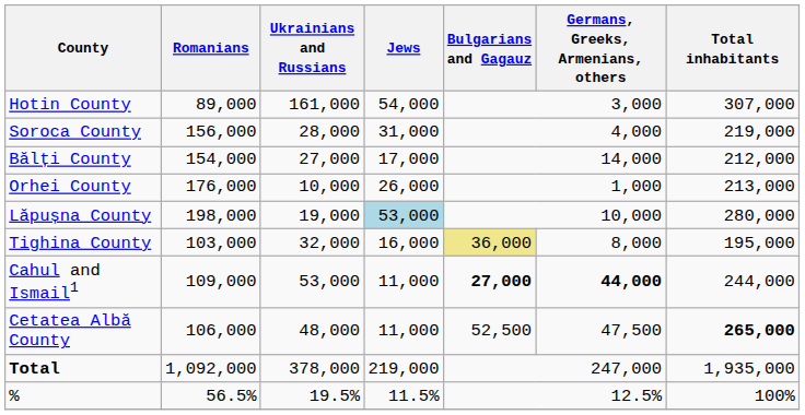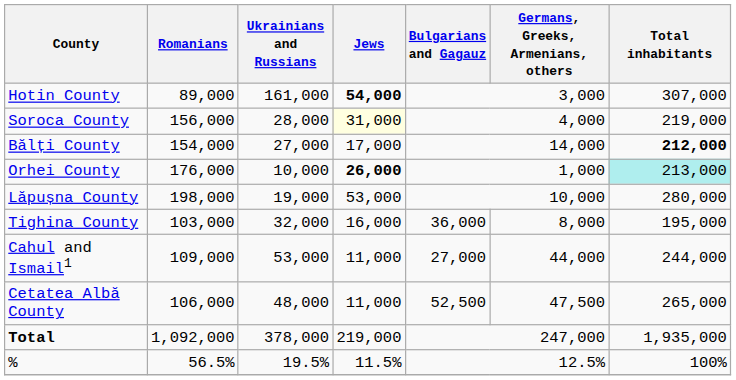Hotin County | Jews: normal -> bold
Soroca County | Jews: no background -> lightyellow background
Bălți County | Total inhabitants: normal -> bold
Orhei County | Jews: normal -> bold
Orhei County | Total inhabitants: no background -> paleturquoise background
Lăpușna County | Jews: lightblue background -> no background
Tighina County | Bulgarians and Gagauz: khaki background -> no background
Cahul and Ismail1 | Bulgarians and Gagauz: bold -> normal
Cahul and Ismail1 | Germans, Greeks, Armenians, others: bold -> normal
Cetatea Albă County | Total inhabitants: bold -> normal
